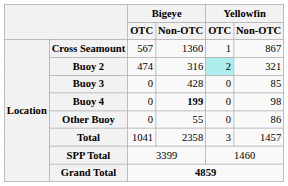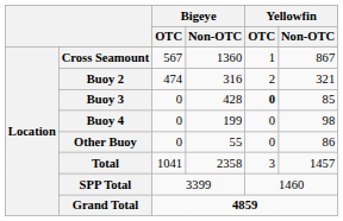Buoy 2 | Yellowfin / OTC: paleturquoise background -> no background
Buoy 3 | Yellowfin / OTC: normal -> bold
Buoy 4 | Bigeye / Non-OTC: bold -> normal
